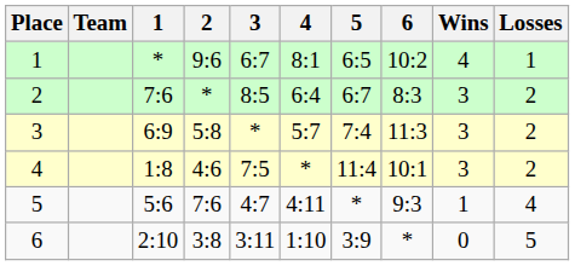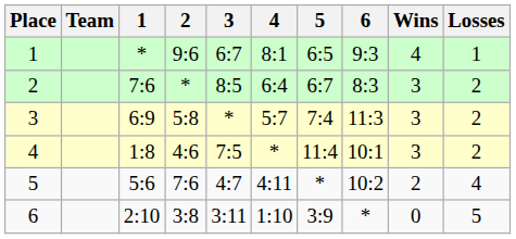row 2 | 6: 10:2 -> 9:3
row 6 | 6: 9:3 -> 10:2
row 6 | Wins: 1 -> 2
